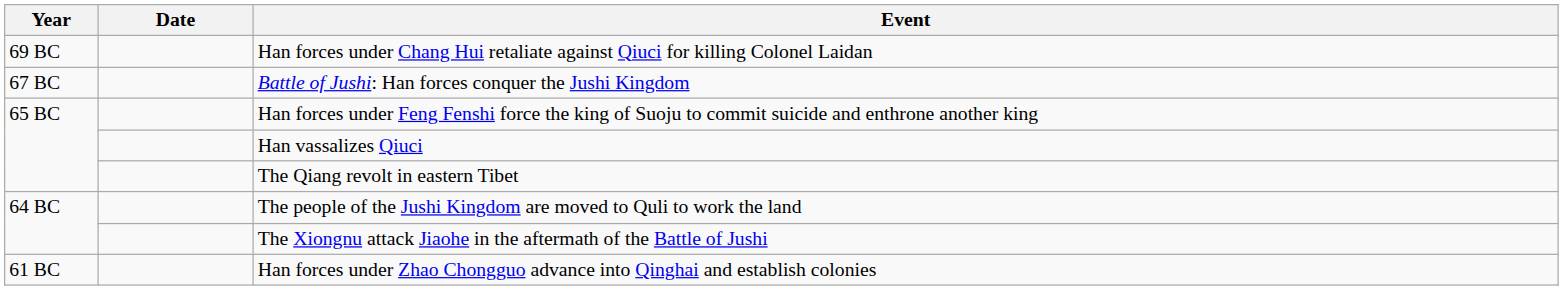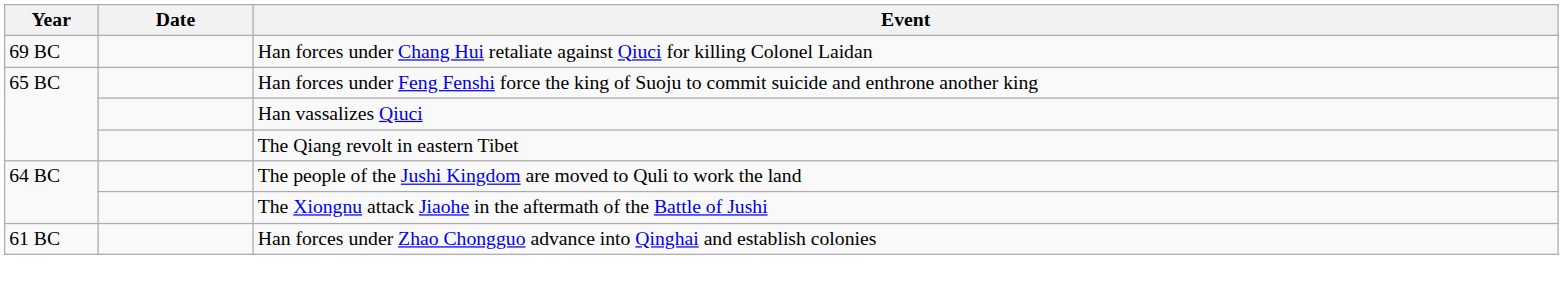- row: 67 BC | Battle of Jushi: Han forces conquer the Jushi Kingdom
